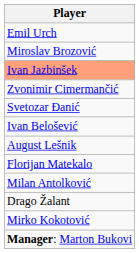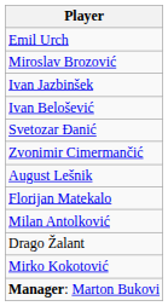row 4 | column 1: lightsalmon background -> no background
row 5 | column 1: Zvonimir Cimermančić -> Ivan Belošević
row 7 | column 1: Ivan Belošević -> Zvonimir Cimermančić
